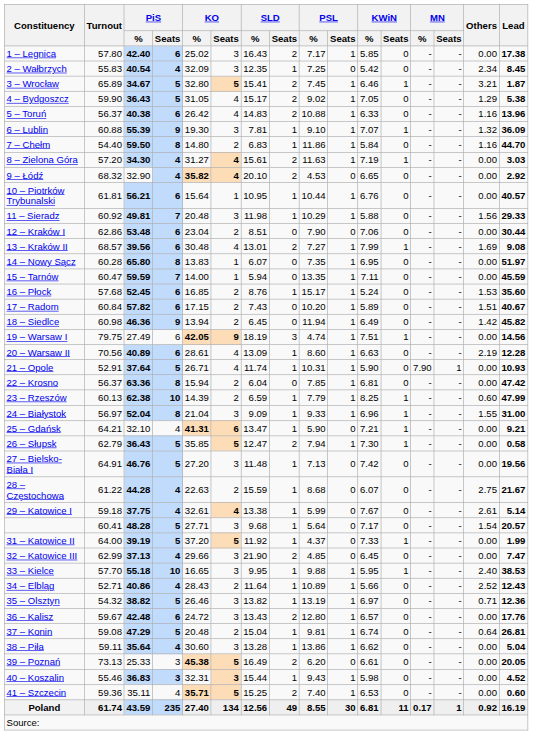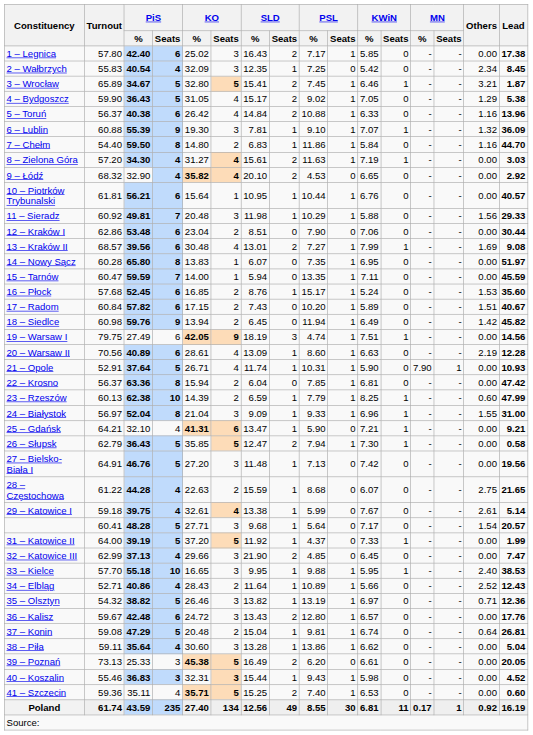5 – Toruń | SLD / %: 14.83 -> 14.84
18 – Siedlce | PiS / %: 46.36 -> 59.76
28 – Częstochowa | Lead: 21.67 -> 21.65
29 – Katowice I | PiS / %: 37.75 -> 39.75
